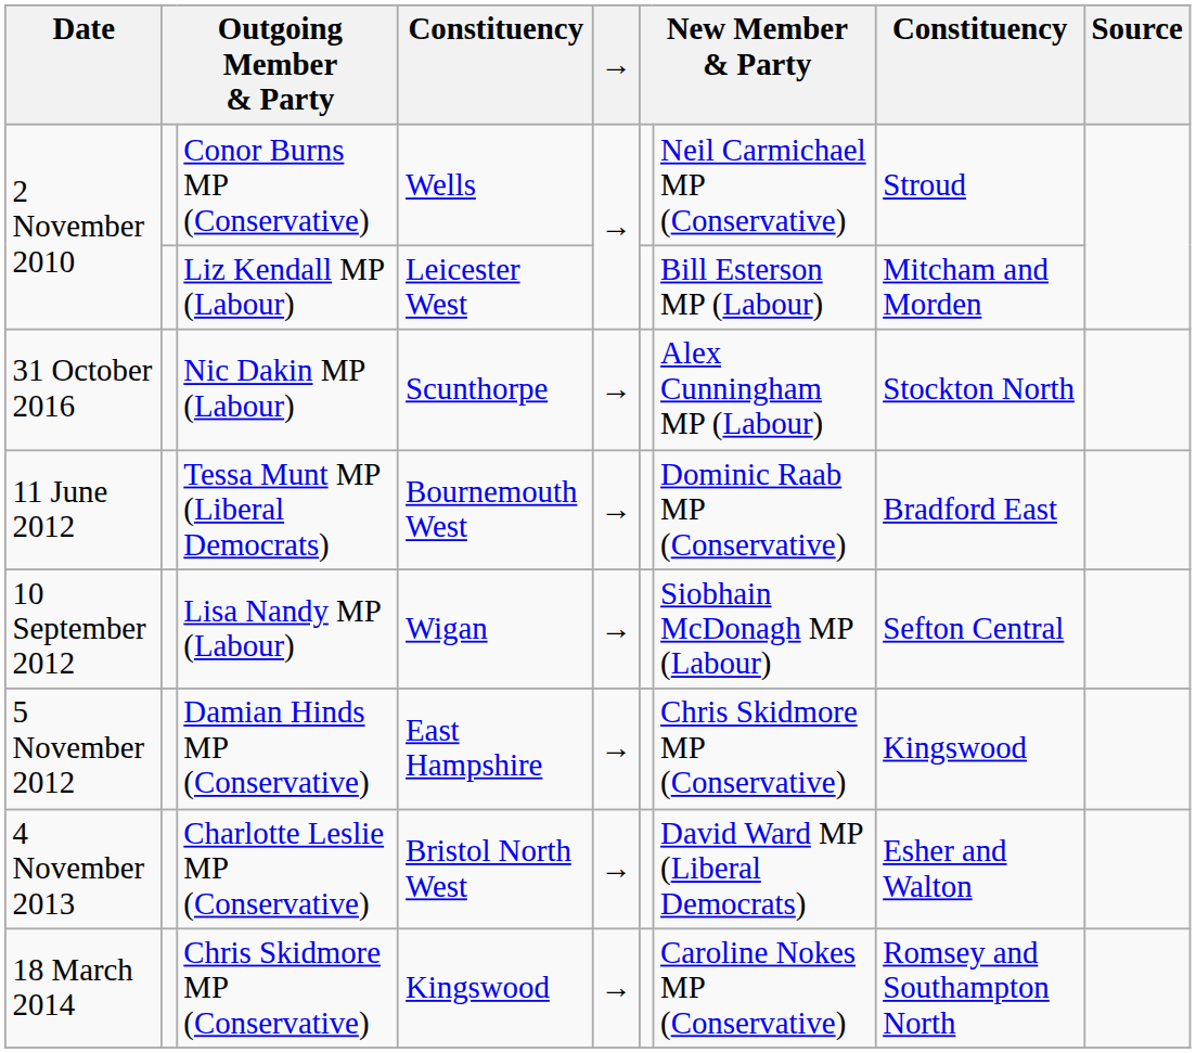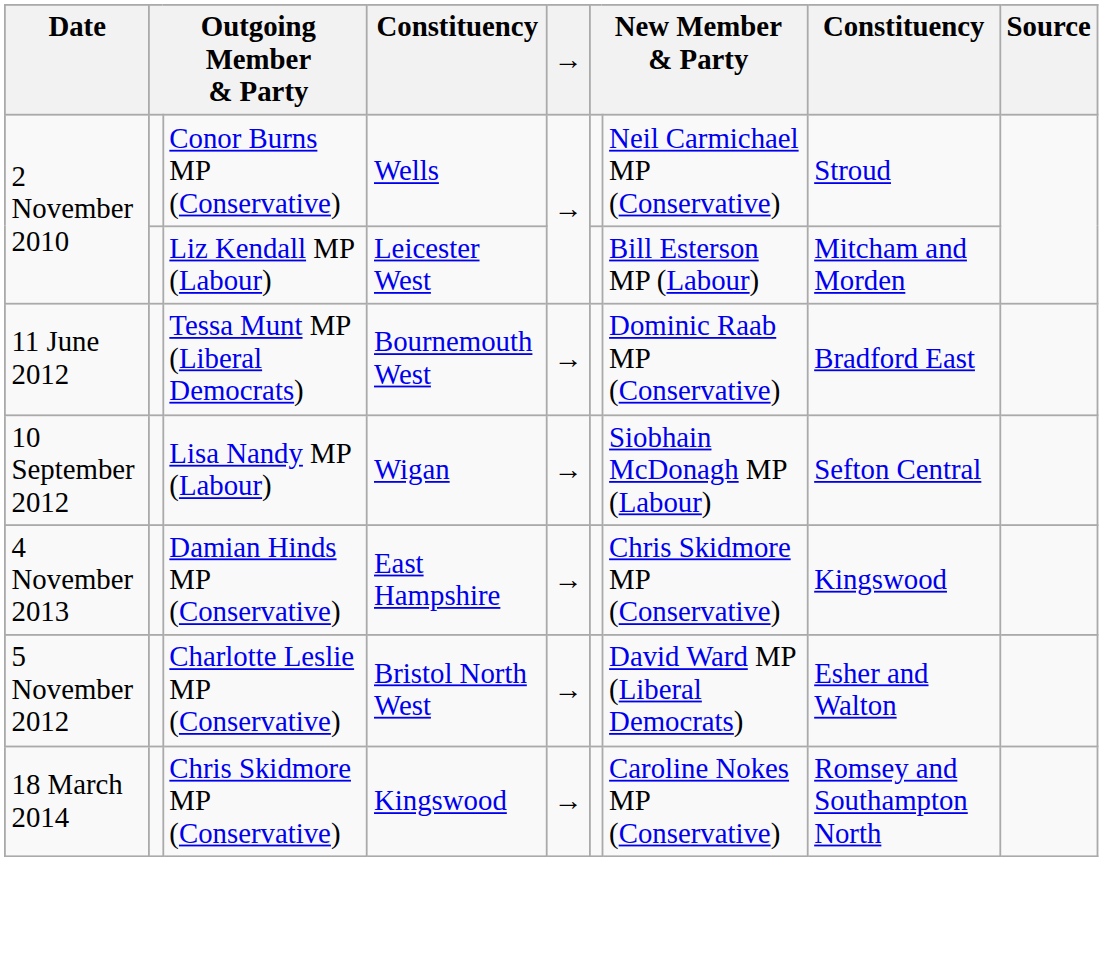- row: 31 October 2016 | Nic Dakin MP (Labour) | Scunthorpe | → | Alex Cunningham MP (Labour) | Stockton North
Damian Hinds MP (Conservative) | Date: 5 November 2012 -> 4 November 2013
Charlotte Leslie MP (Conservative) | Date: 4 November 2013 -> 5 November 2012
